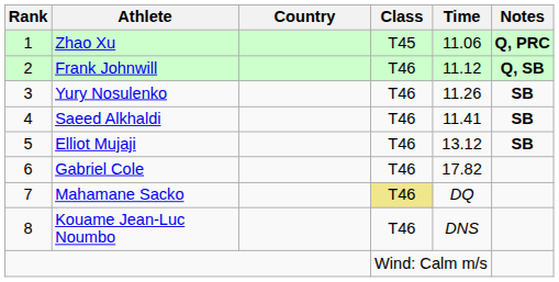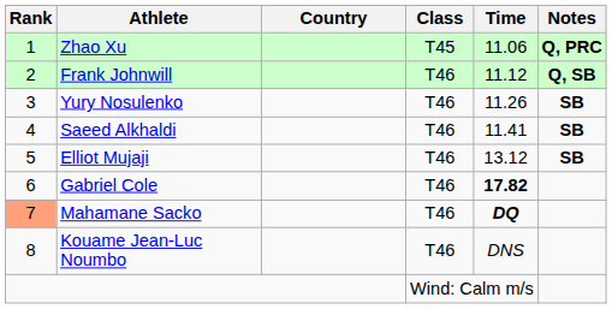Gabriel Cole | Time: normal -> bold
Mahamane Sacko | Rank: no background -> lightsalmon background
Mahamane Sacko | Class: khaki background -> no background
Mahamane Sacko | Time: normal -> bold
